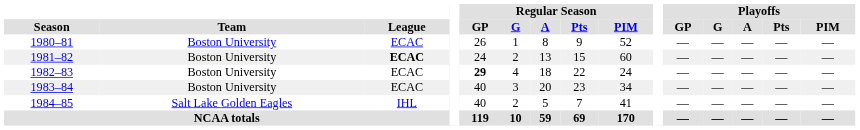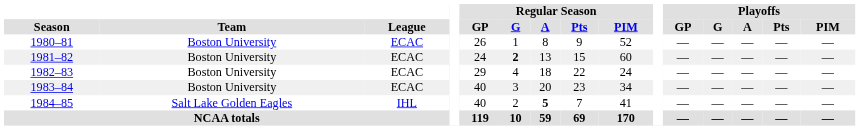1981–82 | League: bold -> normal
1981–82 | Regular Season / G: normal -> bold
1982–83 | Regular Season / GP: bold -> normal
1984–85 | Regular Season / A: normal -> bold
